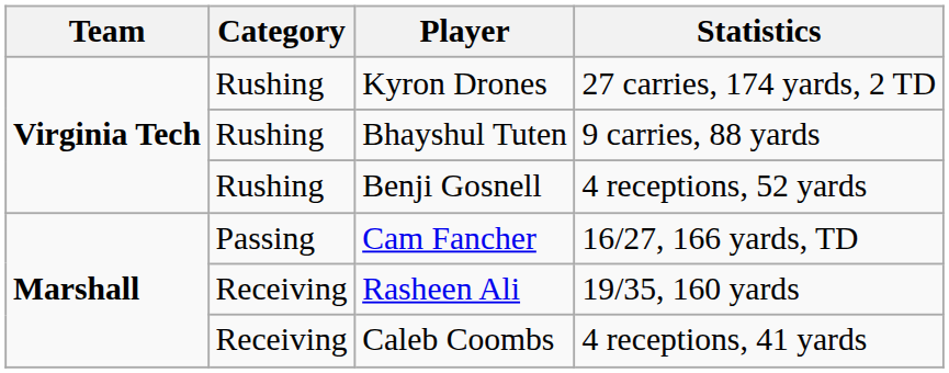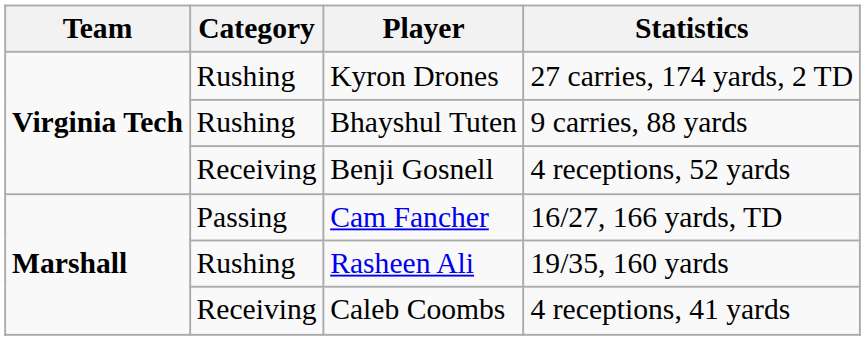Benji Gosnell | Category: Rushing -> Receiving
Rasheen Ali | Category: Receiving -> Rushing
